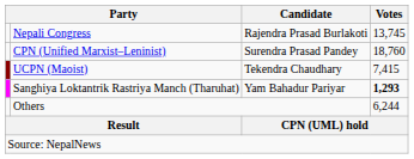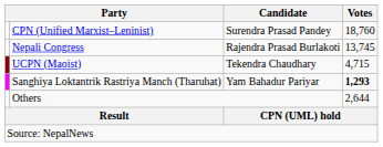rows swapped: CPN (Unified Marxist–Leninist) <-> Nepali Congress
UCPN (Maoist) | Votes: 7,415 -> 4,715
Others | Votes: 6,244 -> 2,644
